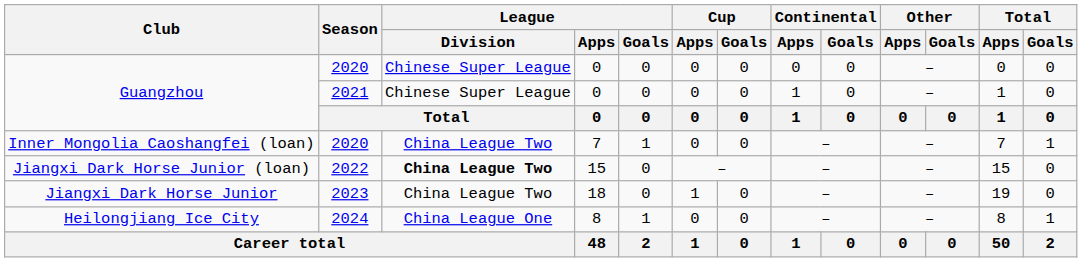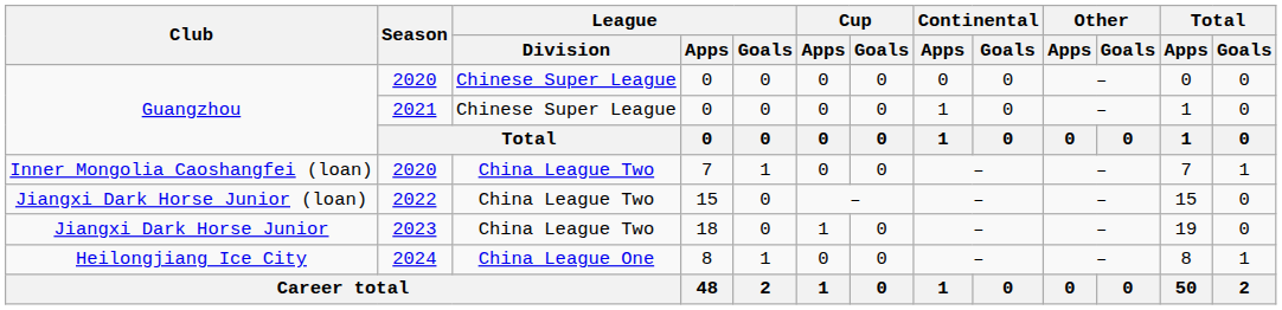Jiangxi Dark Horse Junior (loan) | League / Division: bold -> normal
